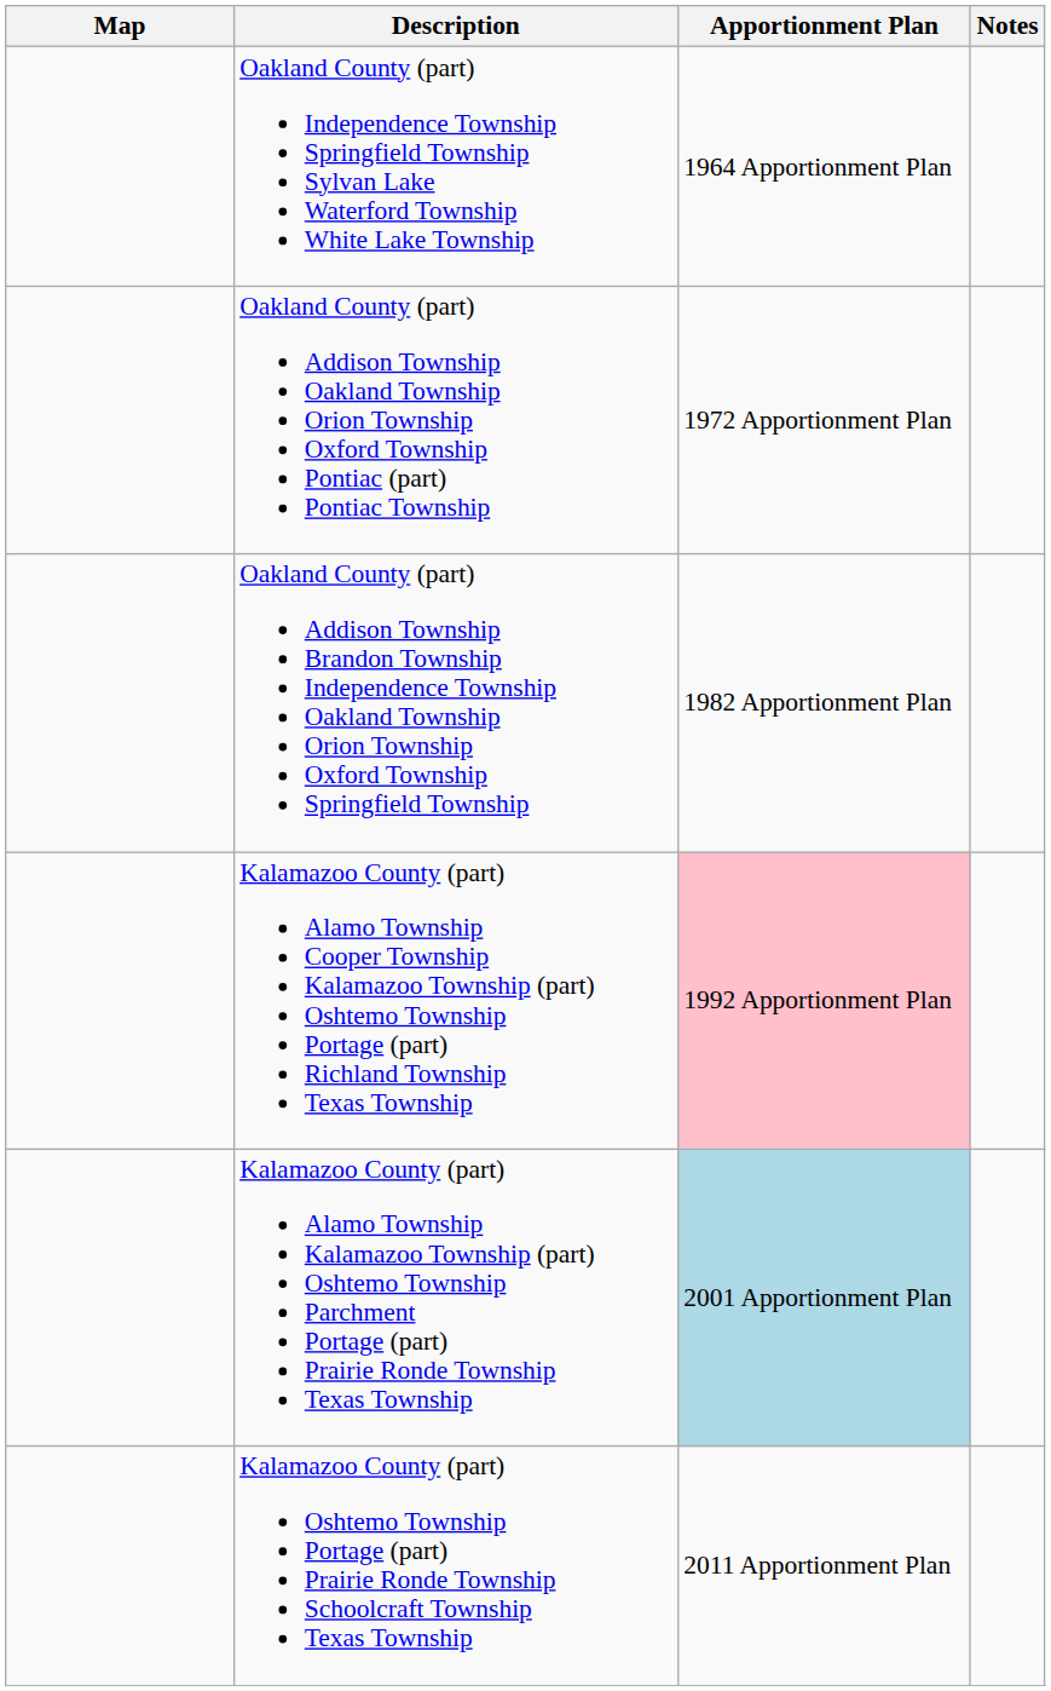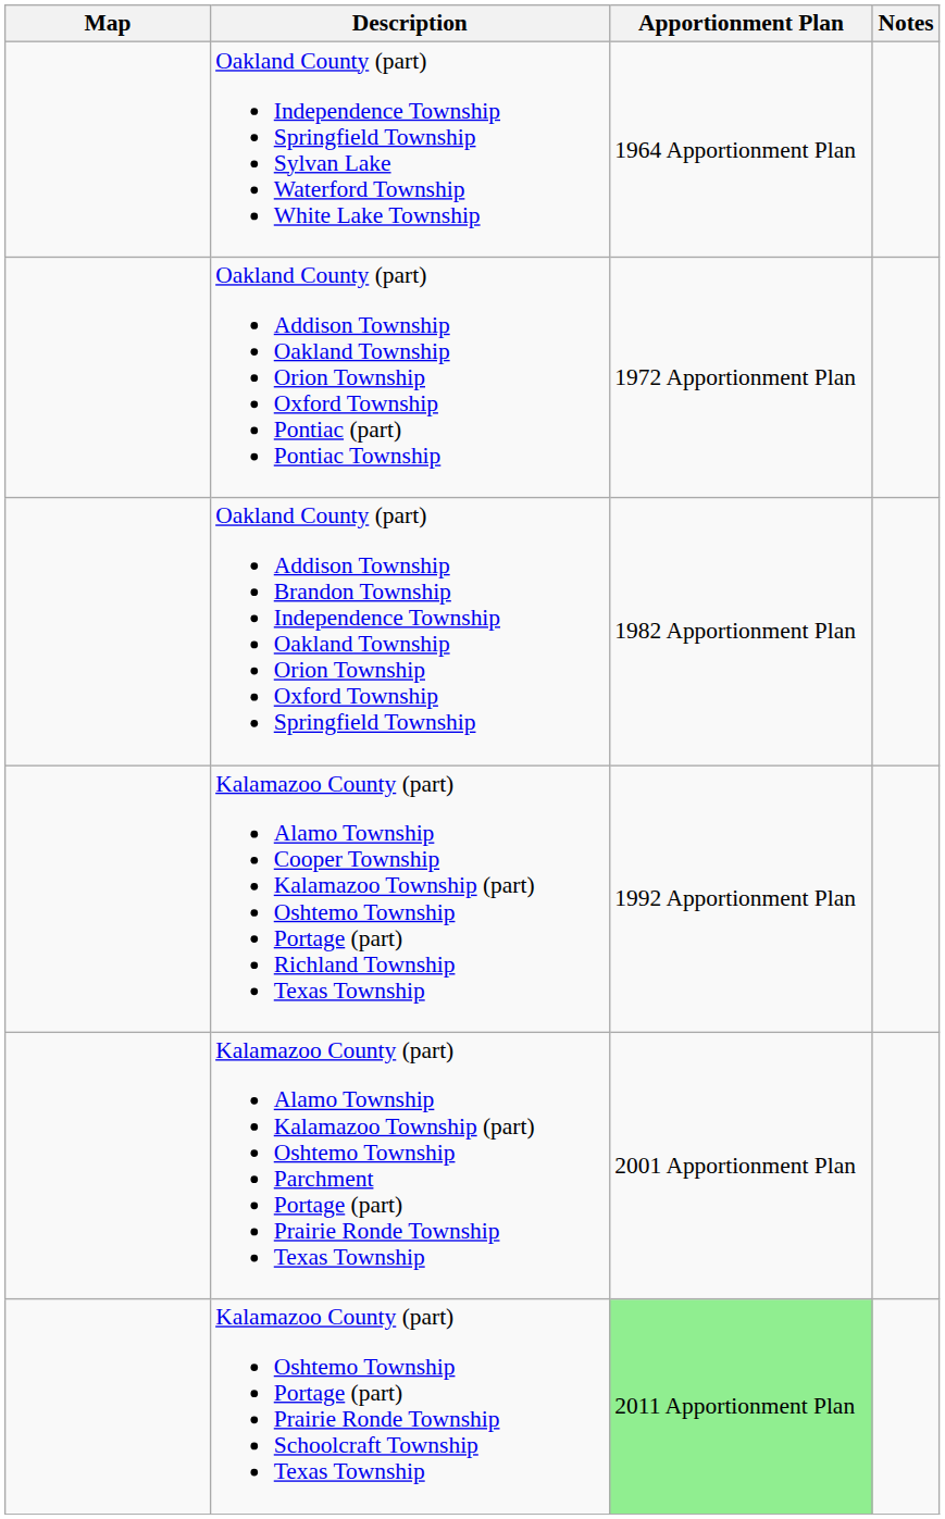row 5 | Apportionment Plan: pink background -> no background
row 6 | Apportionment Plan: lightblue background -> no background
row 7 | Apportionment Plan: no background -> lightgreen background
